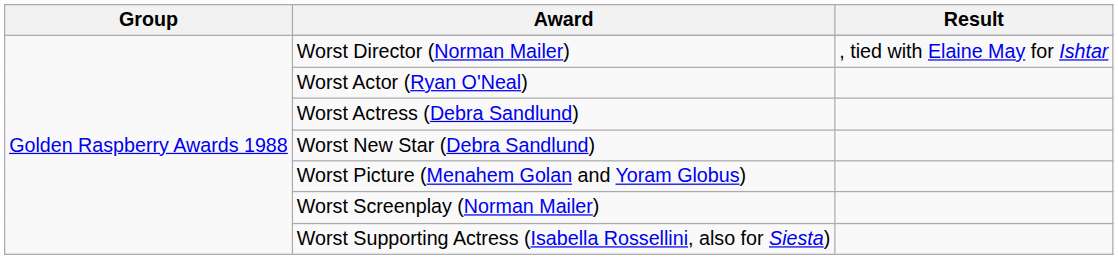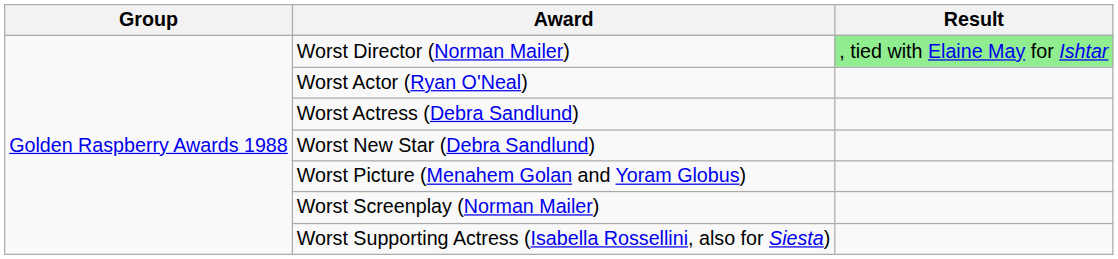Worst Director (Norman Mailer) | Result: no background -> lightgreen background
